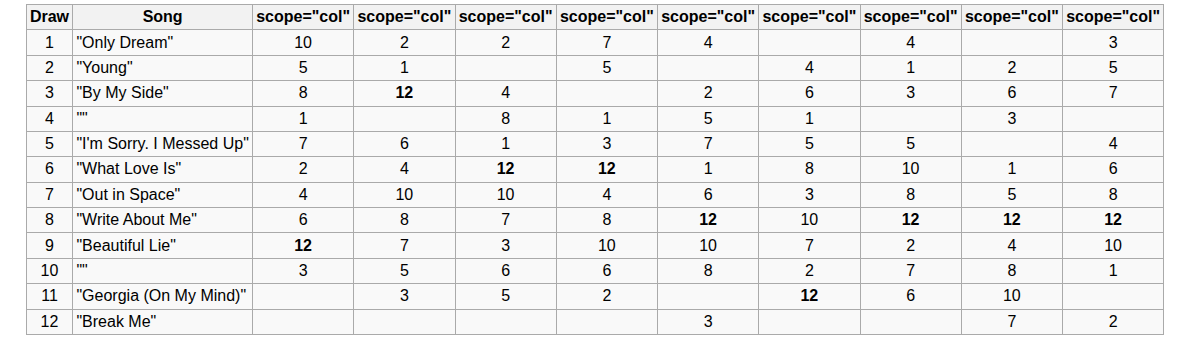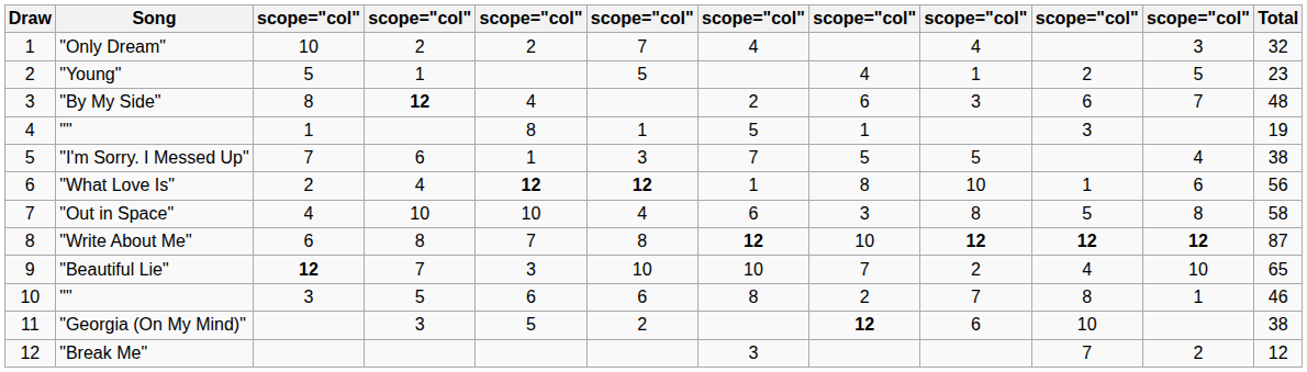+ column: Total | 32 | 23 | 48 | 19 | 38 | 56 | 58 | 87 | 65 | 46 | 38 | 12
